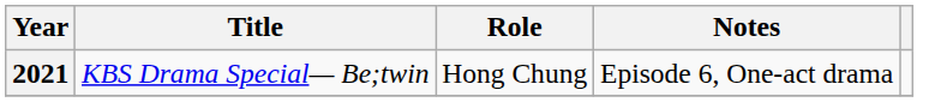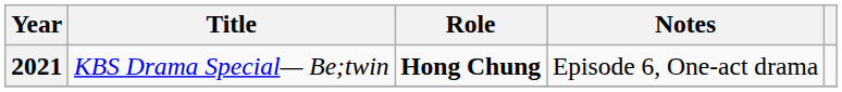2021 | Role: normal -> bold
